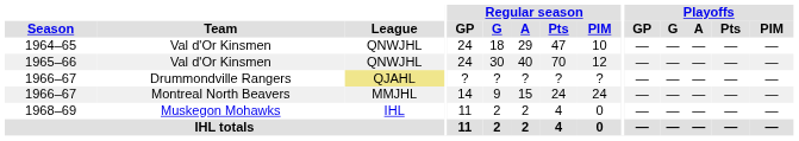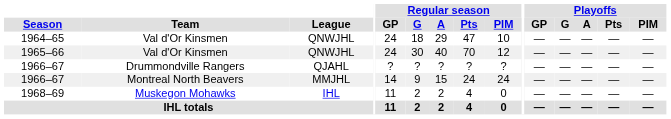1966–67 / Drummondville Rangers | League: khaki background -> no background
